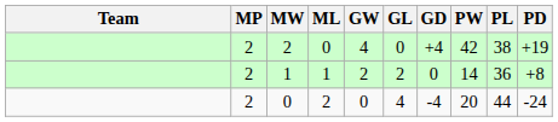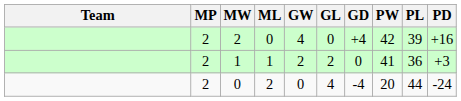row 2 | PL: 38 -> 39
row 2 | PD: +19 -> +16
row 3 | PW: 14 -> 41
row 3 | PD: +8 -> +3
